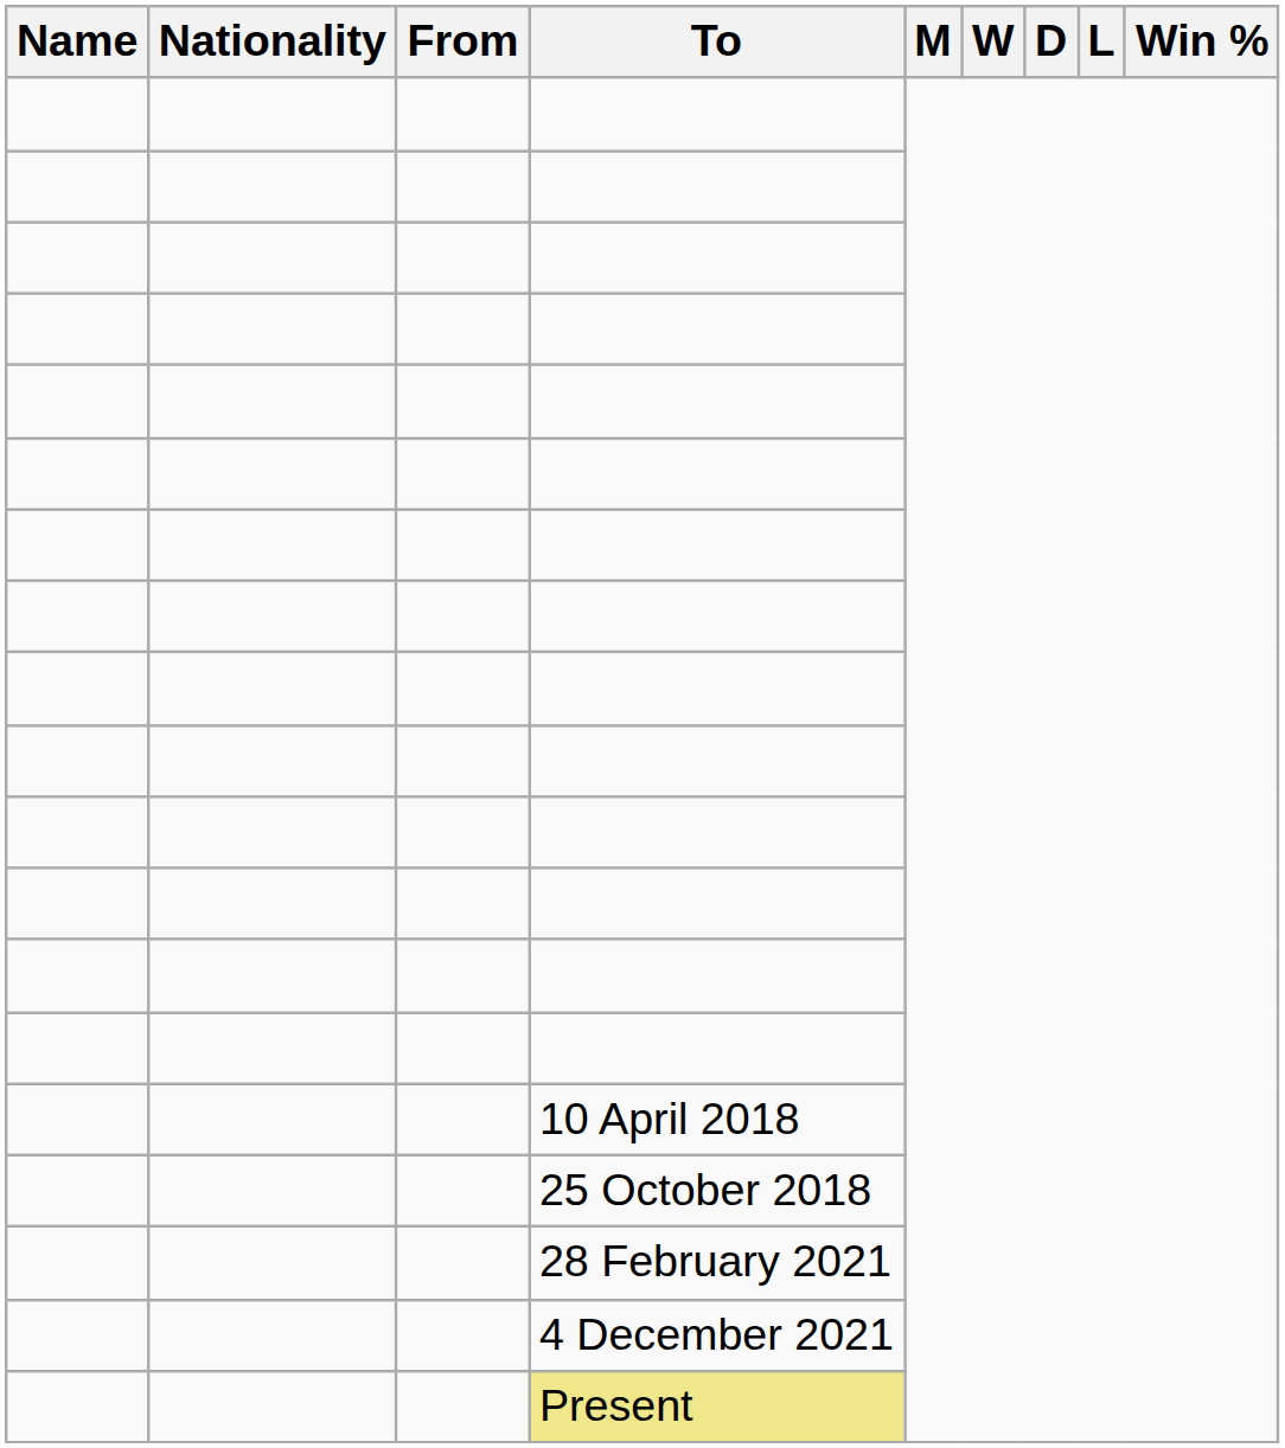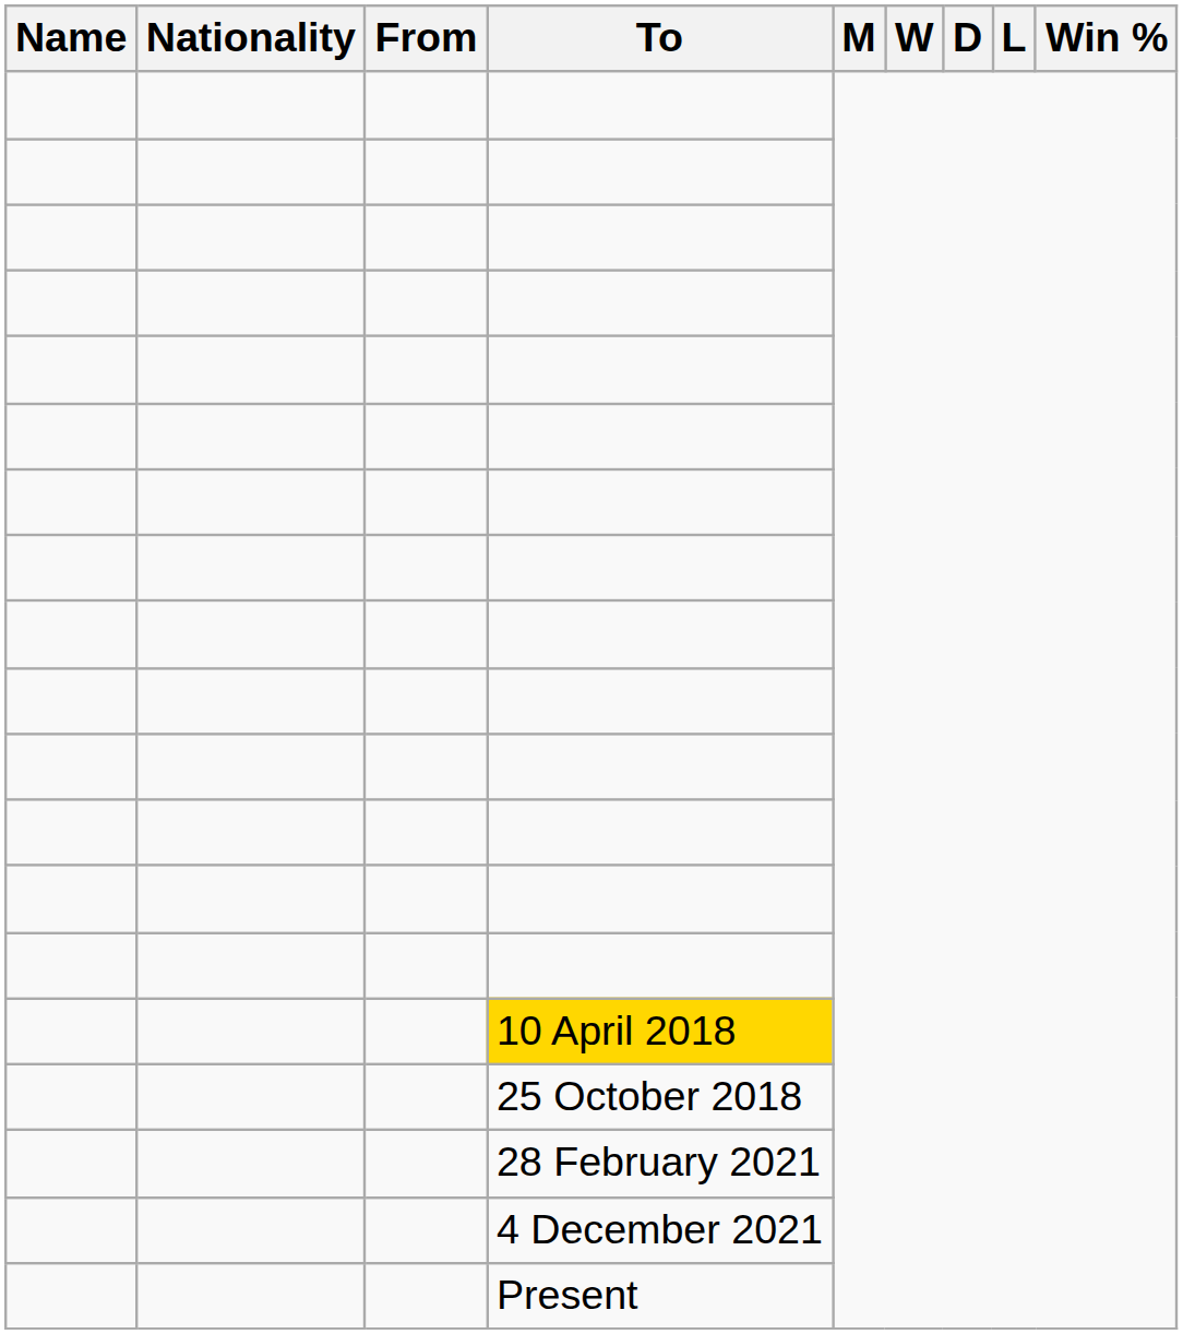10 April 2018 | To: no background -> gold background
Present | To: khaki background -> no background
